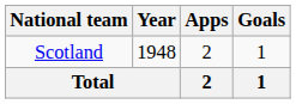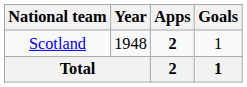Scotland | Apps: normal -> bold
